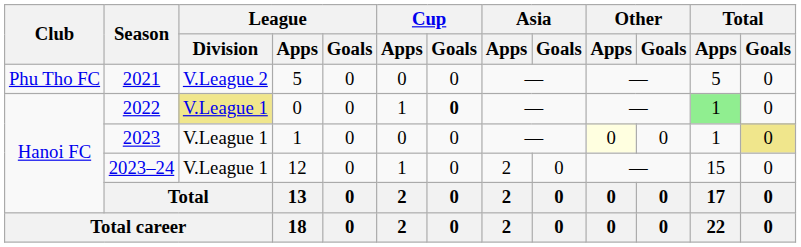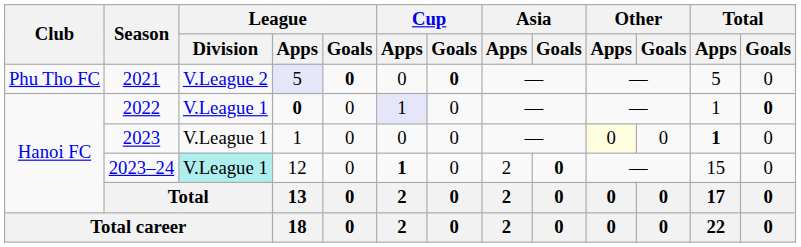2021 | League / Apps: no background -> lavender background
2021 | League / Goals: normal -> bold
2021 | Cup / Goals: normal -> bold
2022 | League / Division: khaki background -> no background
2022 | League / Apps: normal -> bold
2022 | Cup / Apps: no background -> lavender background
2022 | Cup / Goals: bold -> normal
2022 | Total / Apps: lightgreen background -> no background
2022 | Total / Goals: normal -> bold
2023 | Total / Apps: normal -> bold
2023 | Total / Goals: khaki background -> no background
2023–24 | League / Division: no background -> paleturquoise background
2023–24 | Cup / Apps: normal -> bold
2023–24 | Asia / Goals: normal -> bold
